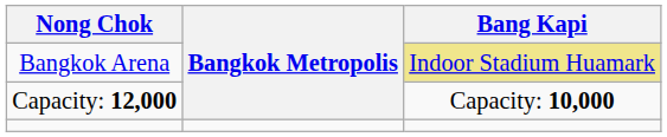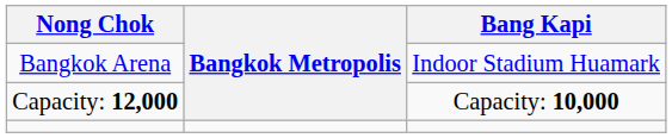Bangkok Arena | Bang Kapi: khaki background -> no background
